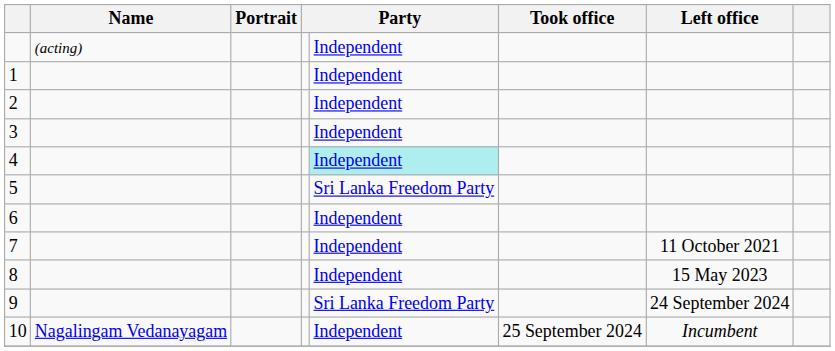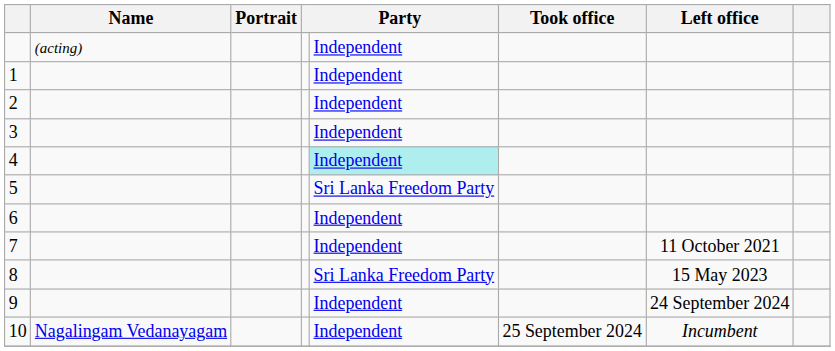8 | column 5: Independent -> Sri Lanka Freedom Party
9 | column 5: Sri Lanka Freedom Party -> Independent
